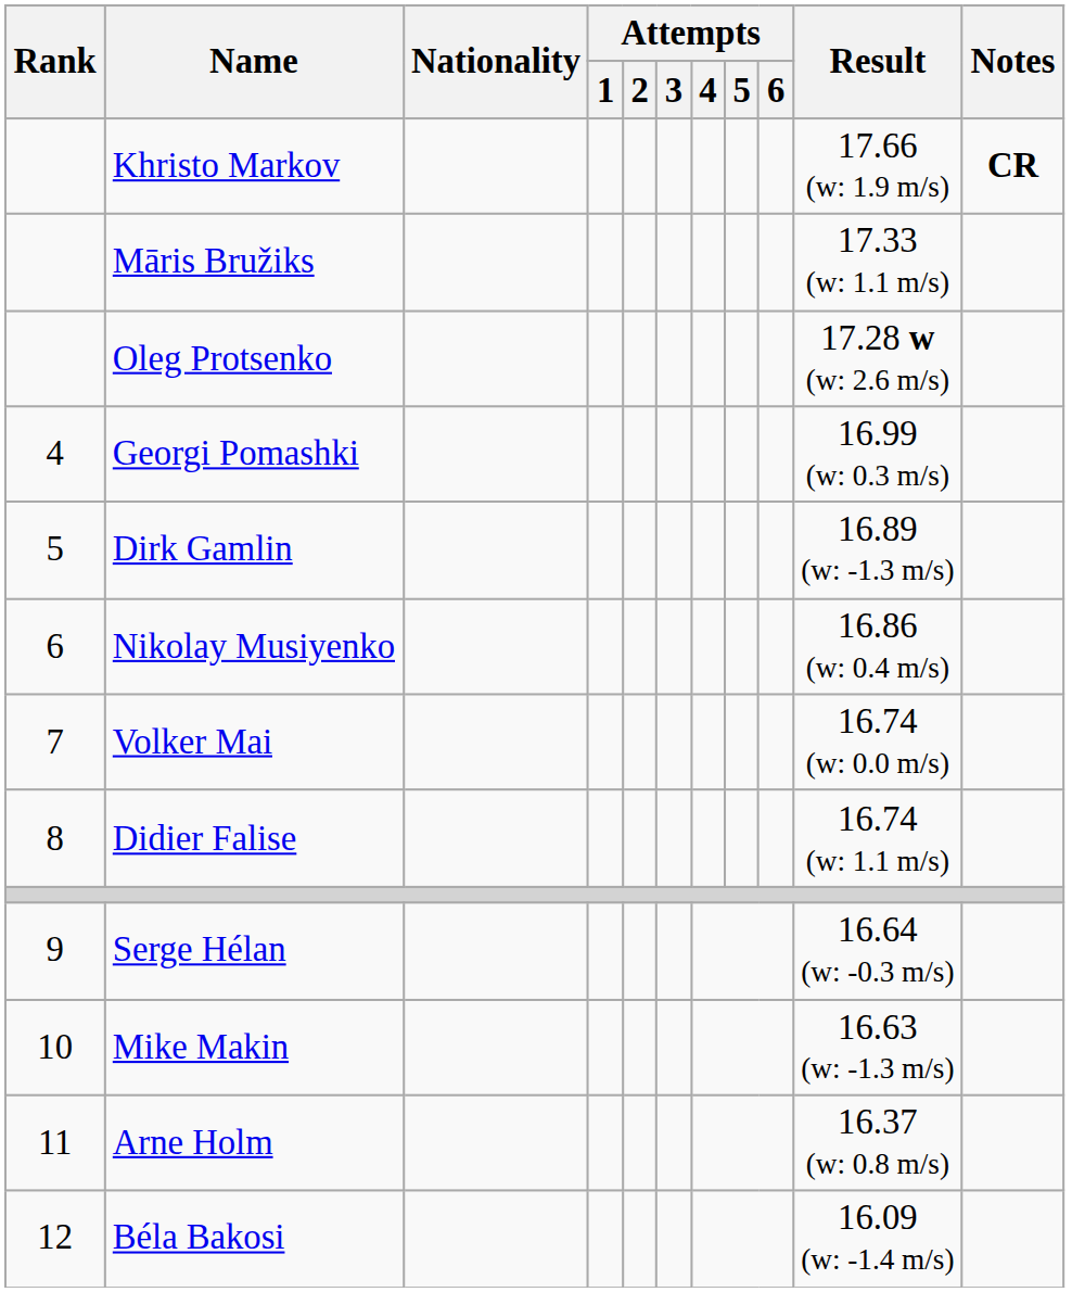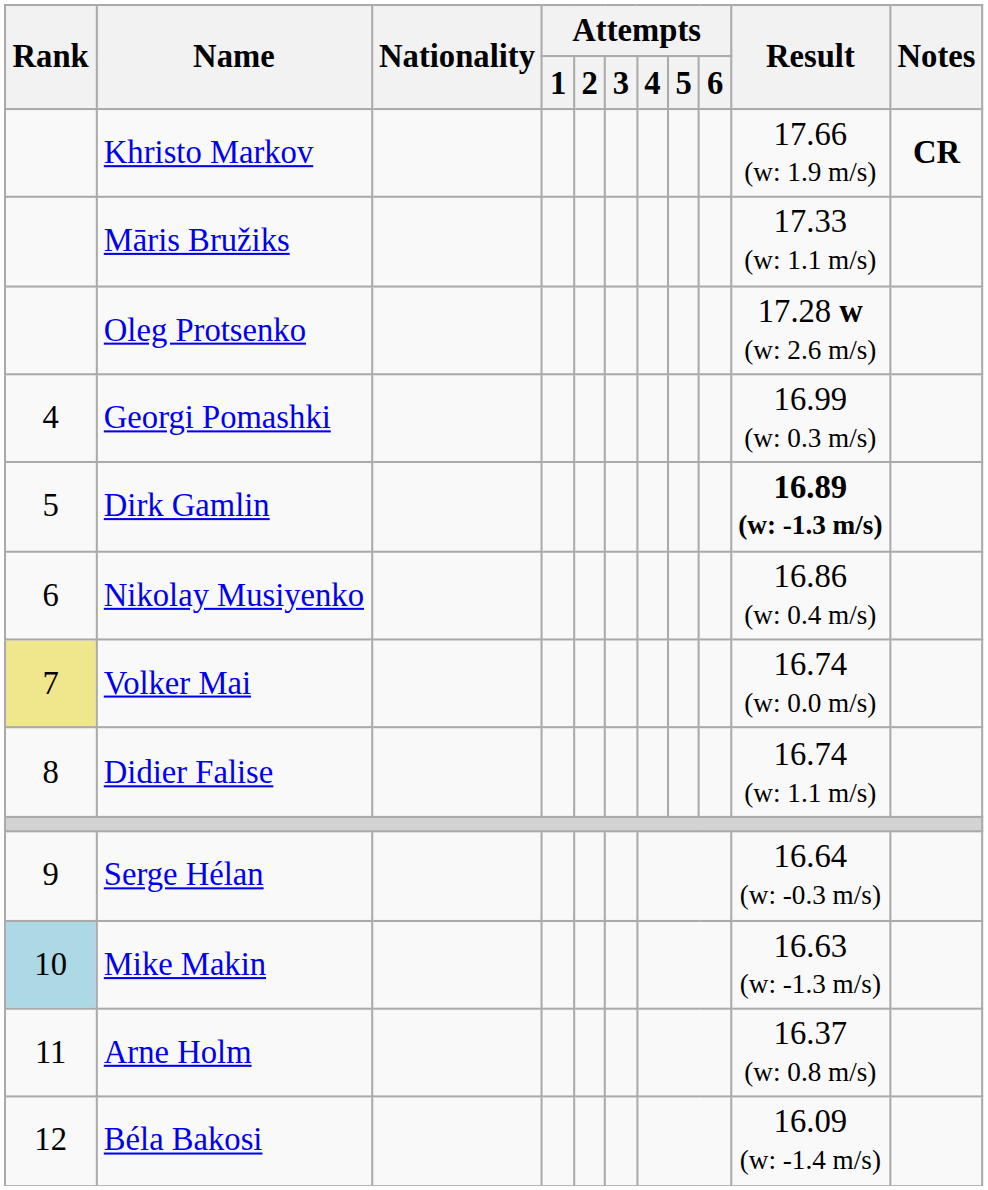Dirk Gamlin | Result: normal -> bold
Volker Mai | Rank: no background -> khaki background
Mike Makin | Rank: no background -> lightblue background
